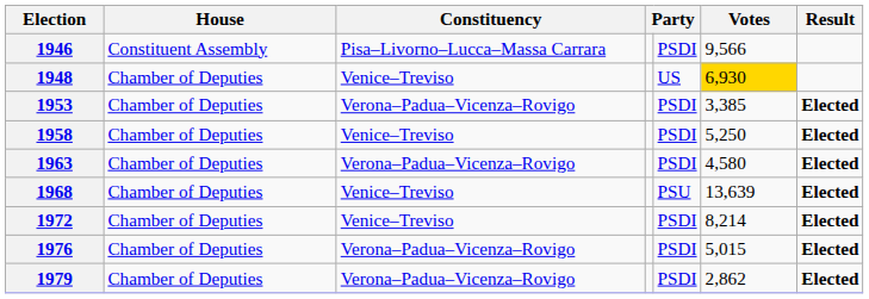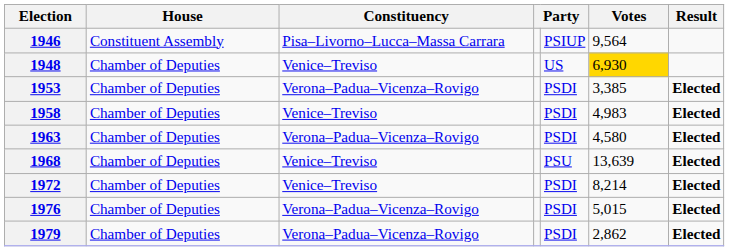1946 | column 5: PSDI -> PSIUP
1946 | Votes: 9,566 -> 9,564
1958 | Votes: 5,250 -> 4,983
